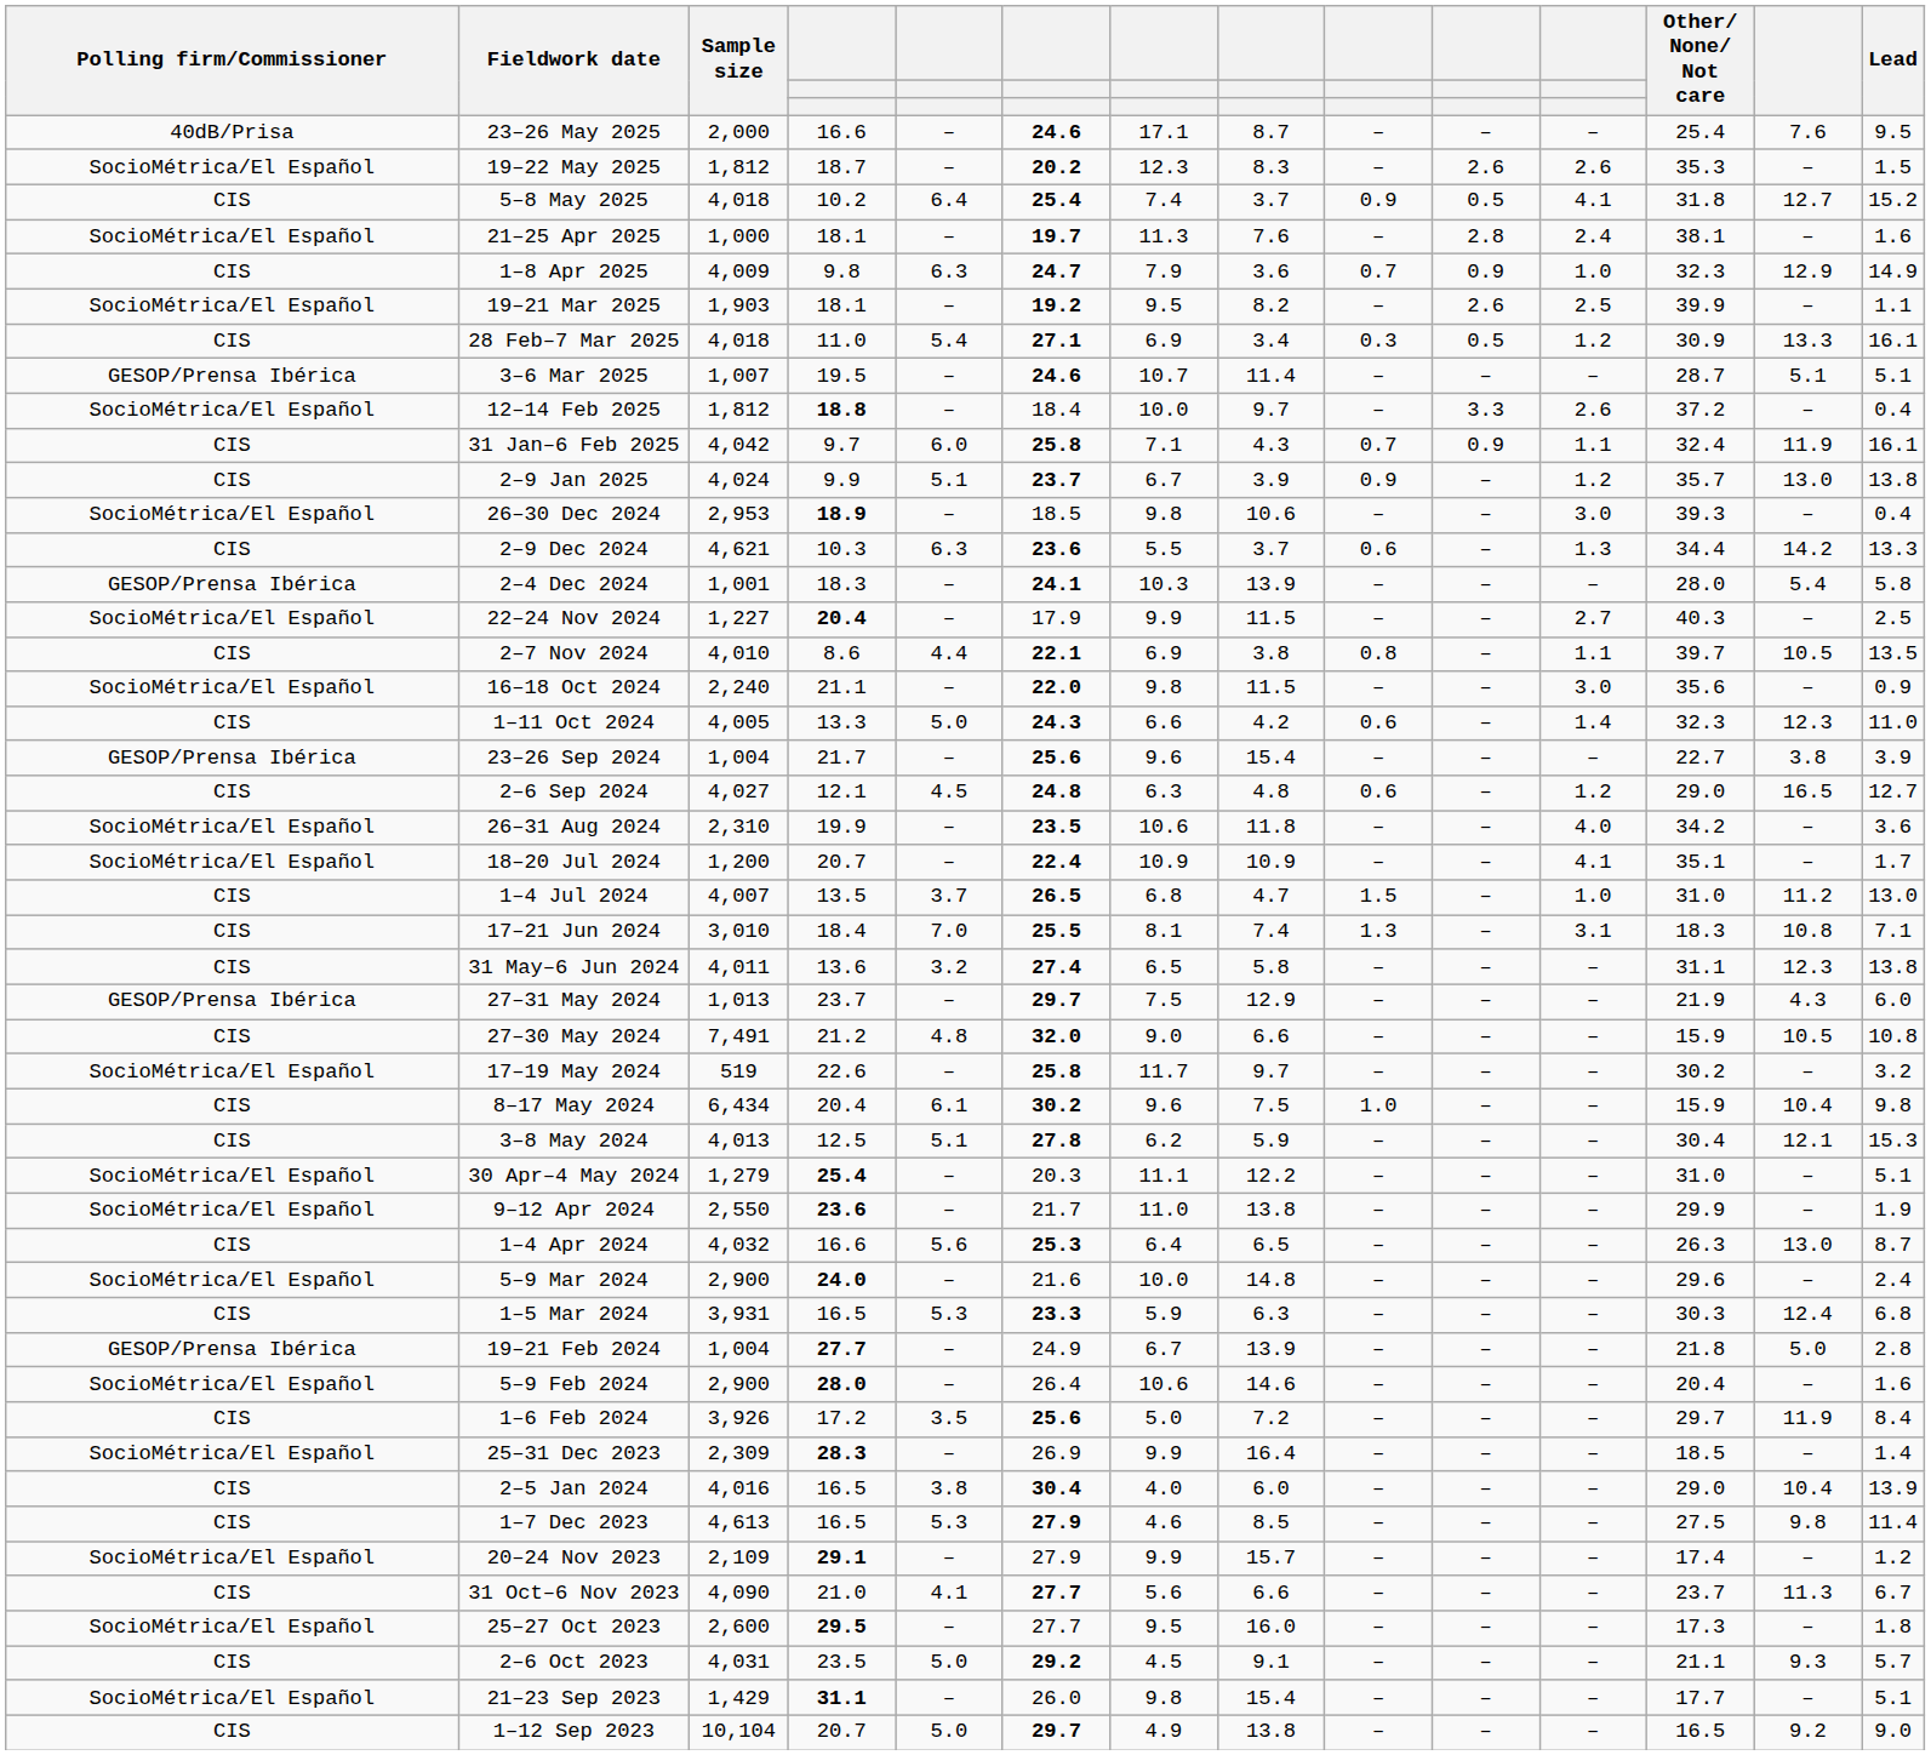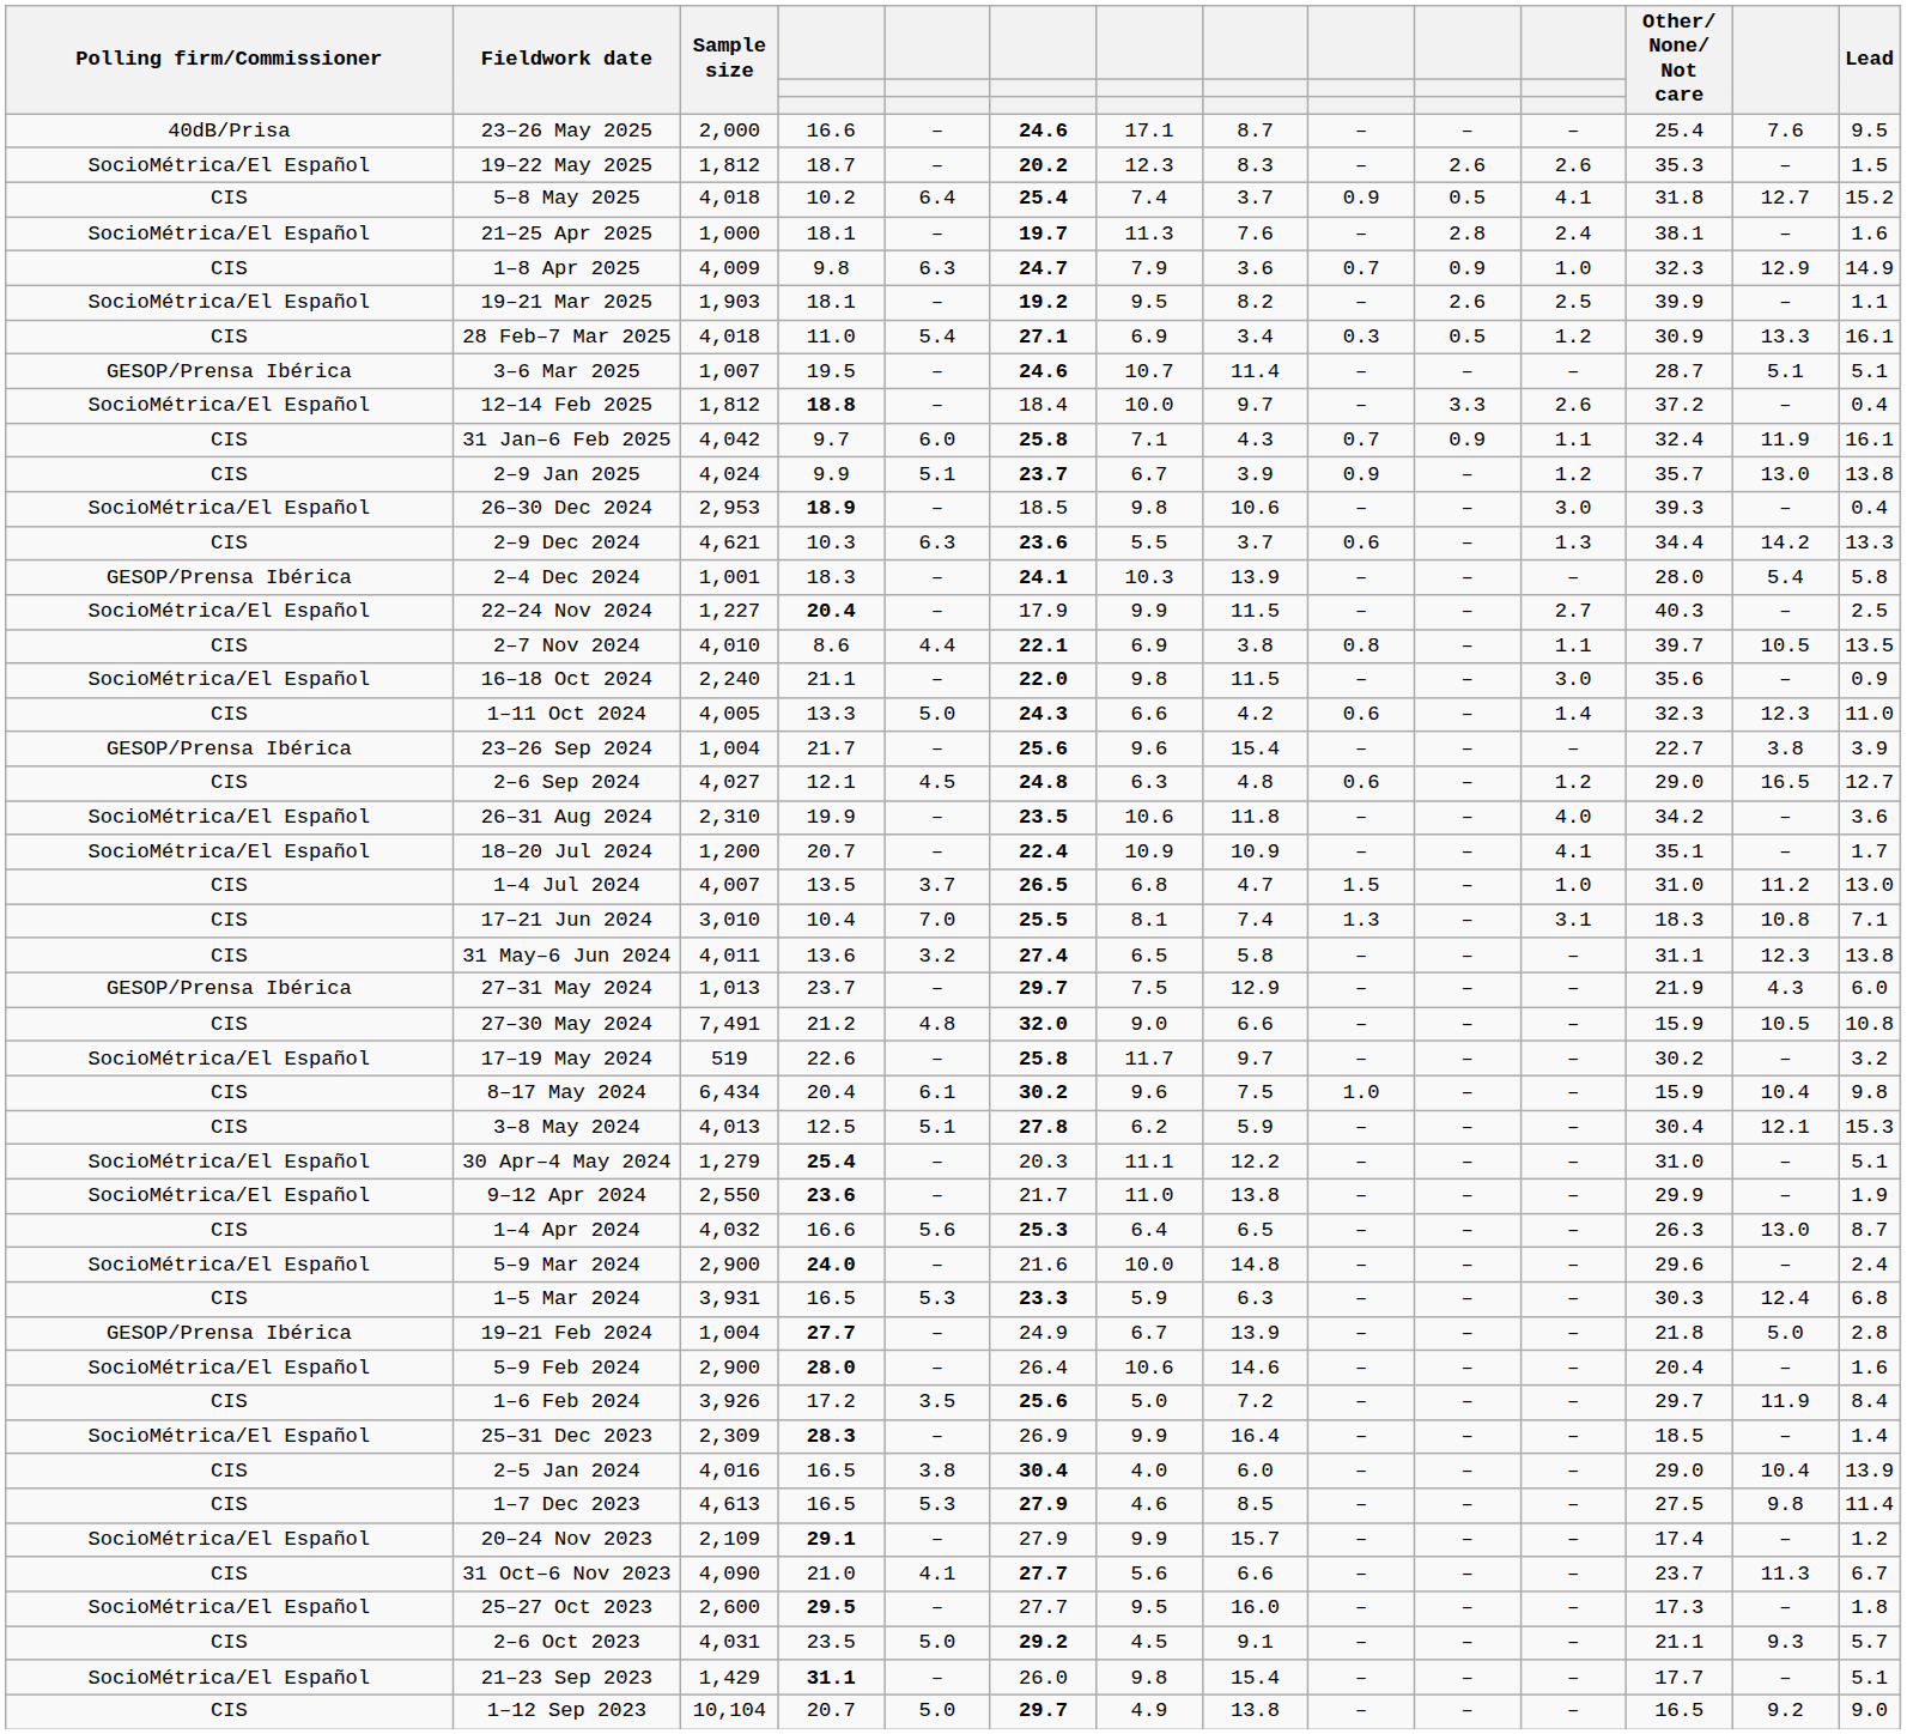17–21 Jun 2024 | column 4: 18.4 -> 10.4
